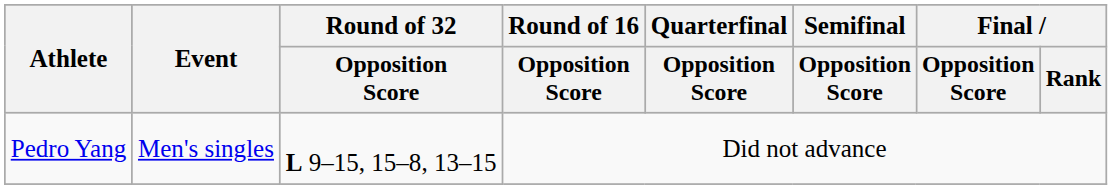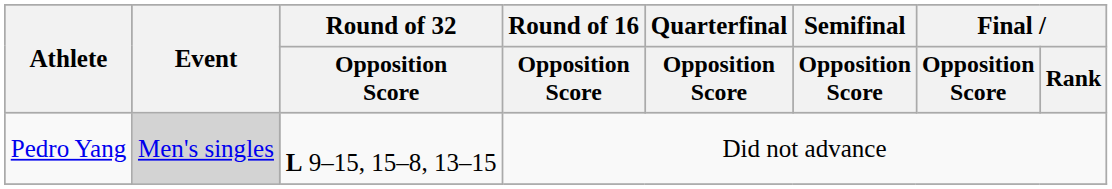Pedro Yang | Event: no background -> lightgrey background
